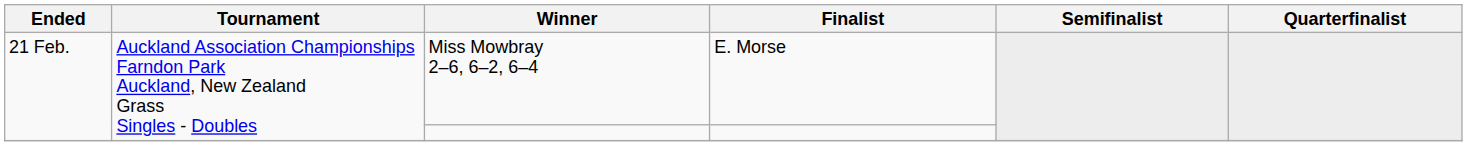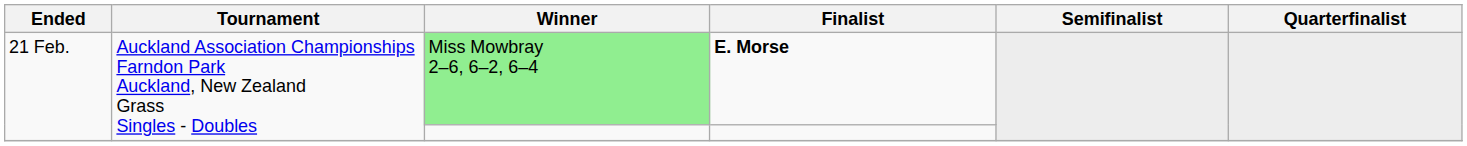Miss Mowbray 2–6, 6–2, 6–4 | Winner: no background -> lightgreen background
Miss Mowbray 2–6, 6–2, 6–4 | Finalist: normal -> bold
